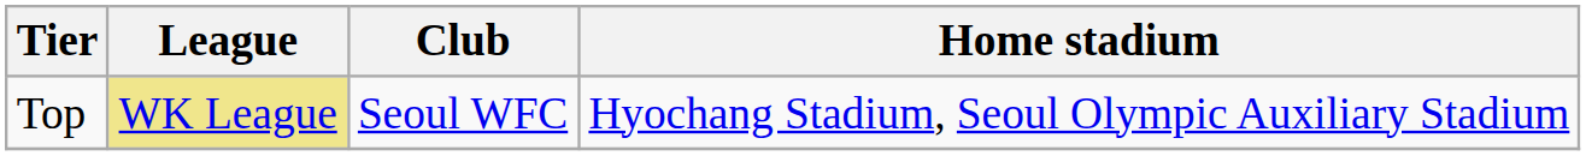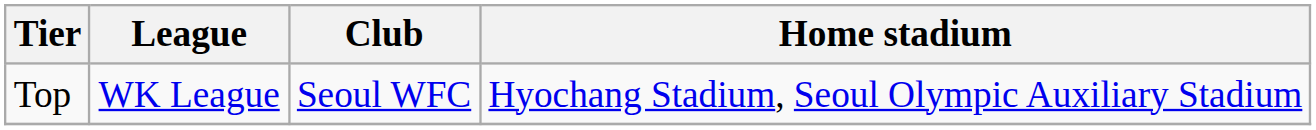Top | League: khaki background -> no background
